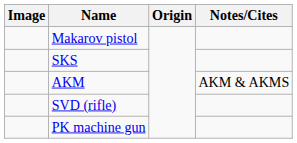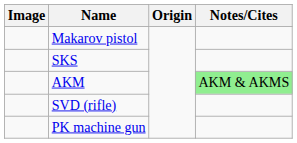AKM | Notes/Cites: no background -> lightgreen background
